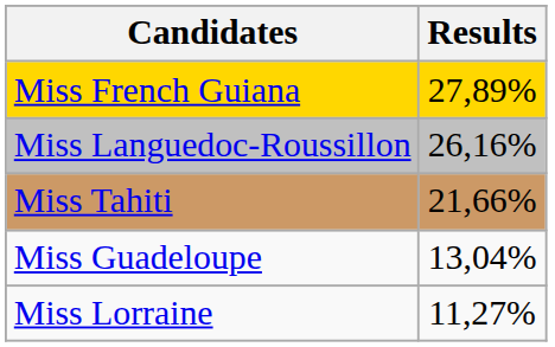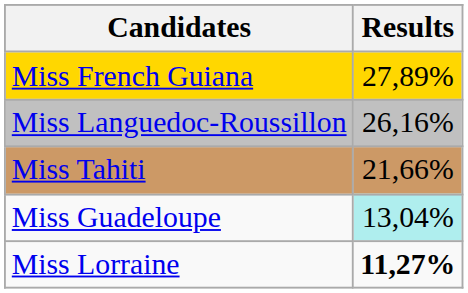Miss Guadeloupe | Results: no background -> paleturquoise background
Miss Lorraine | Results: normal -> bold
